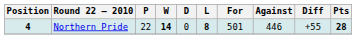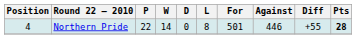Northern Pride | Position: bold -> normal
Northern Pride | W: bold -> normal
Northern Pride | L: bold -> normal
